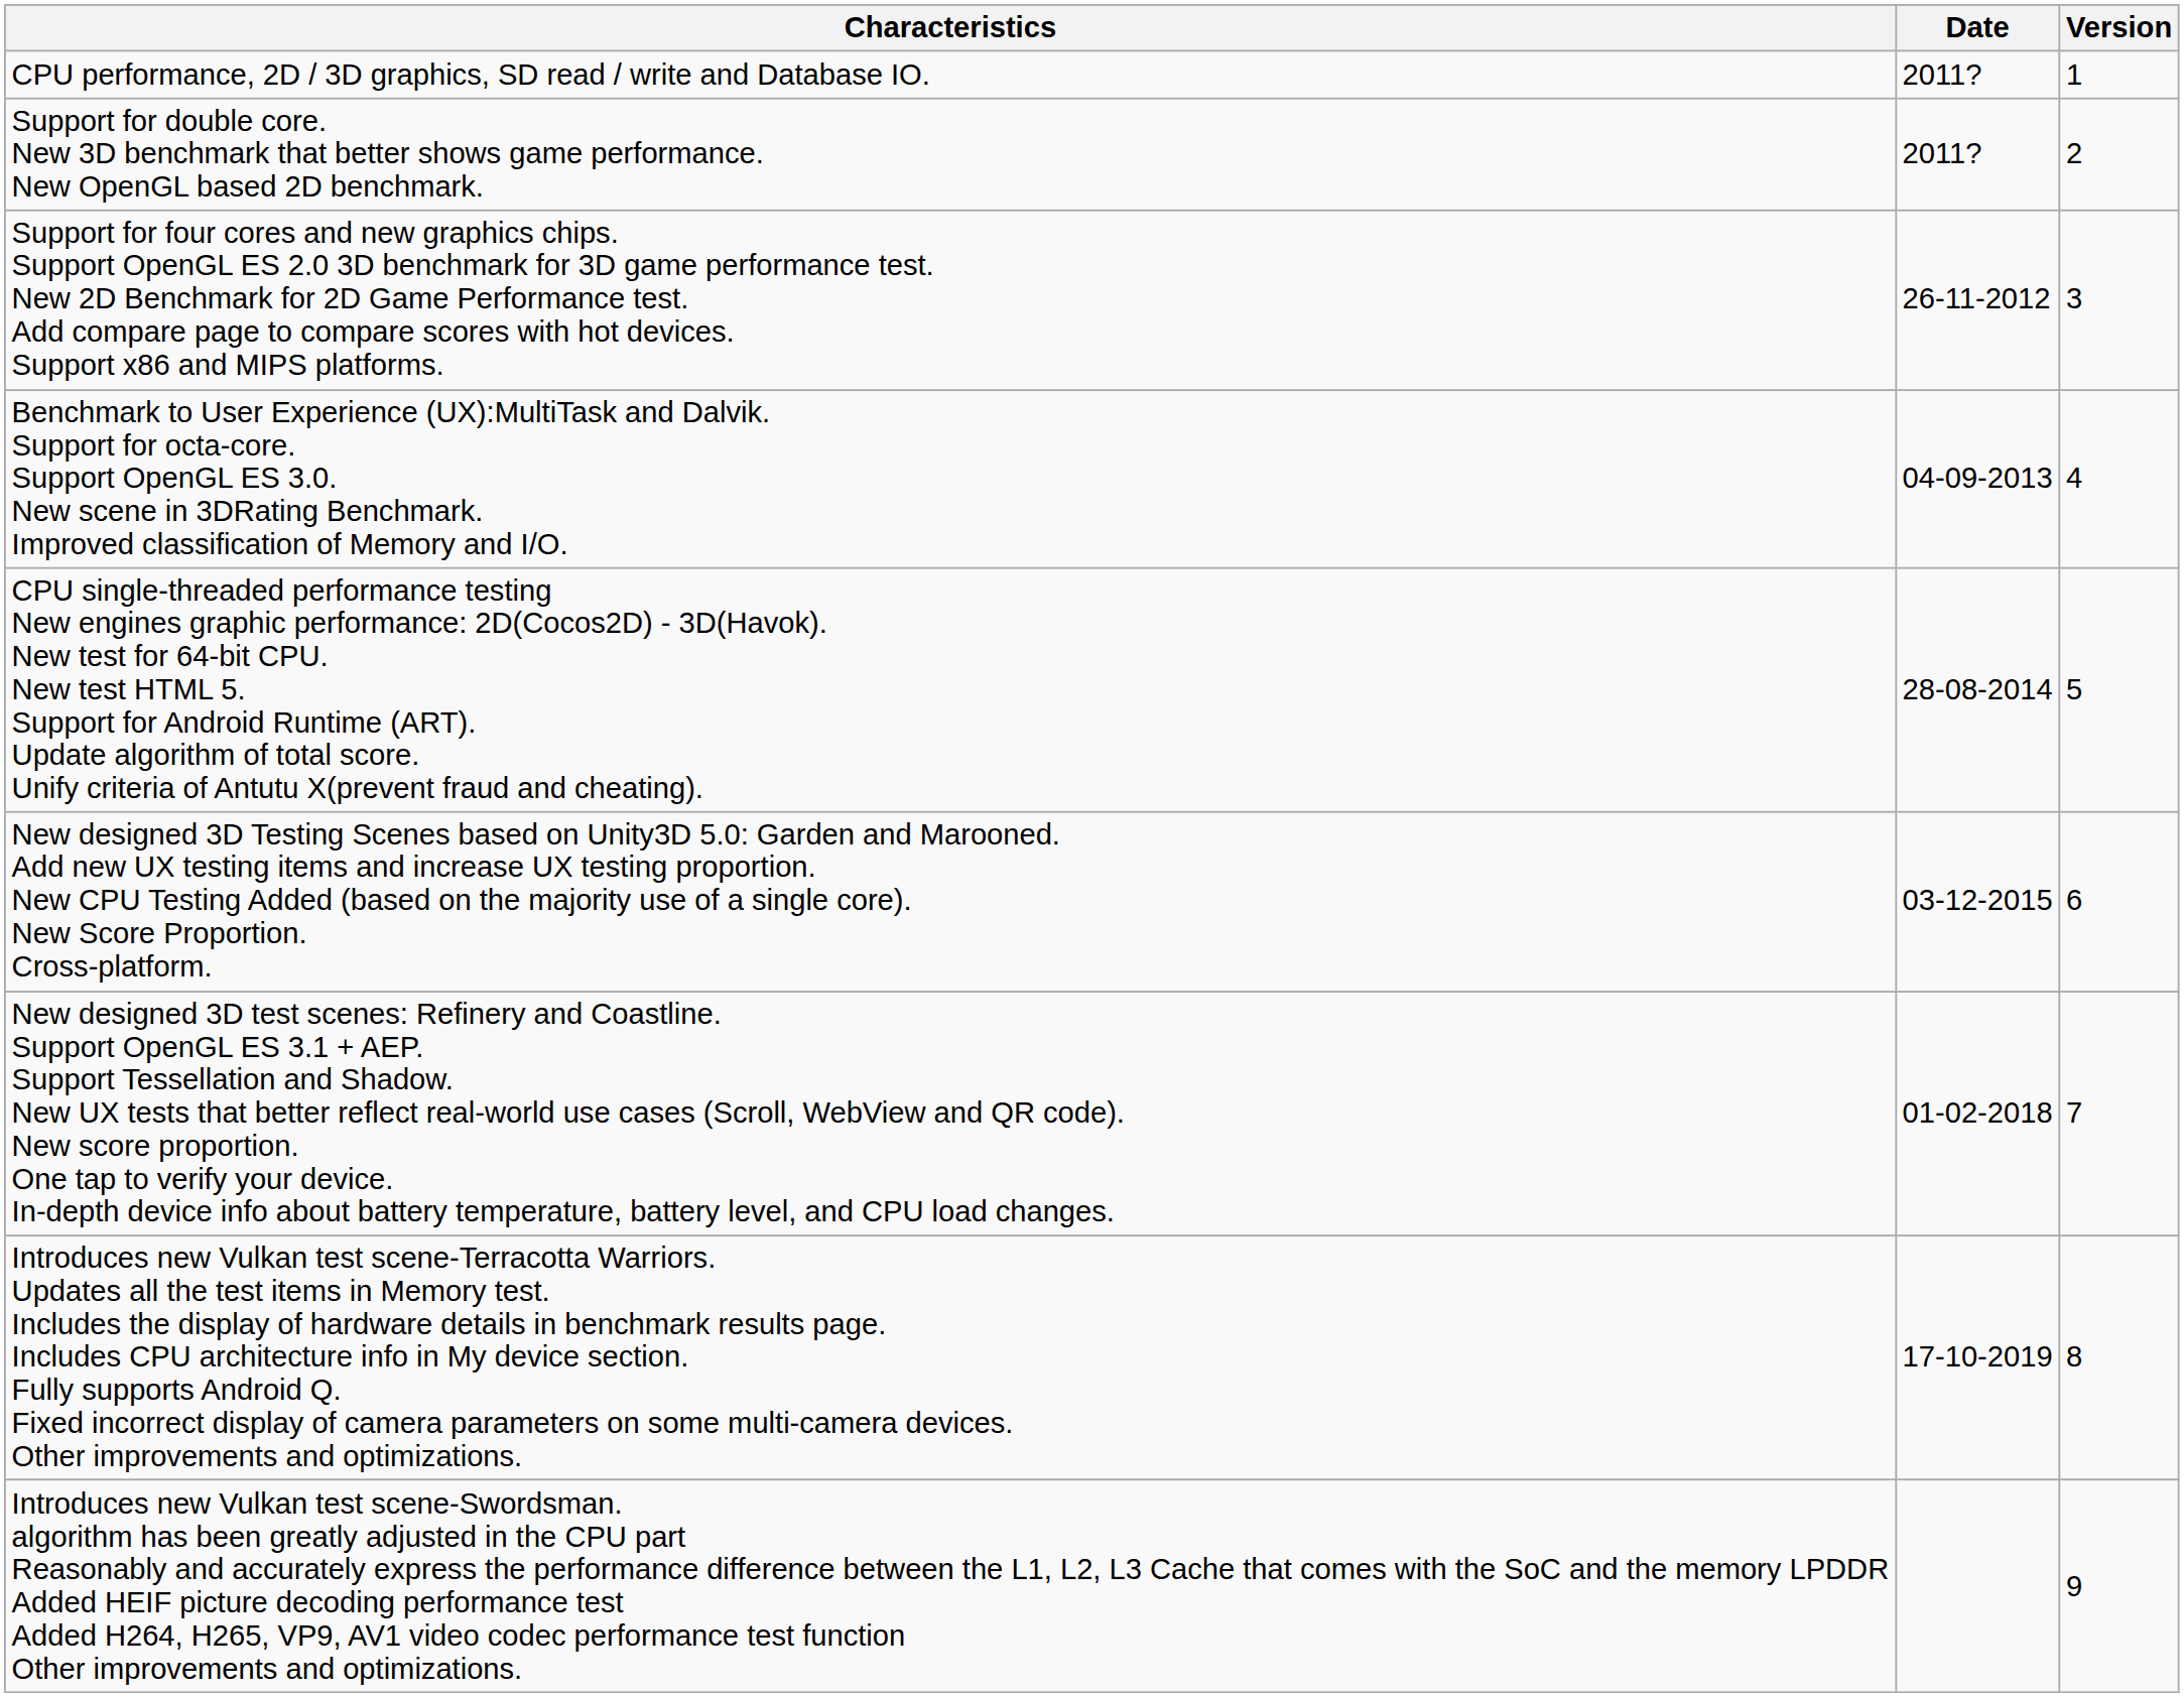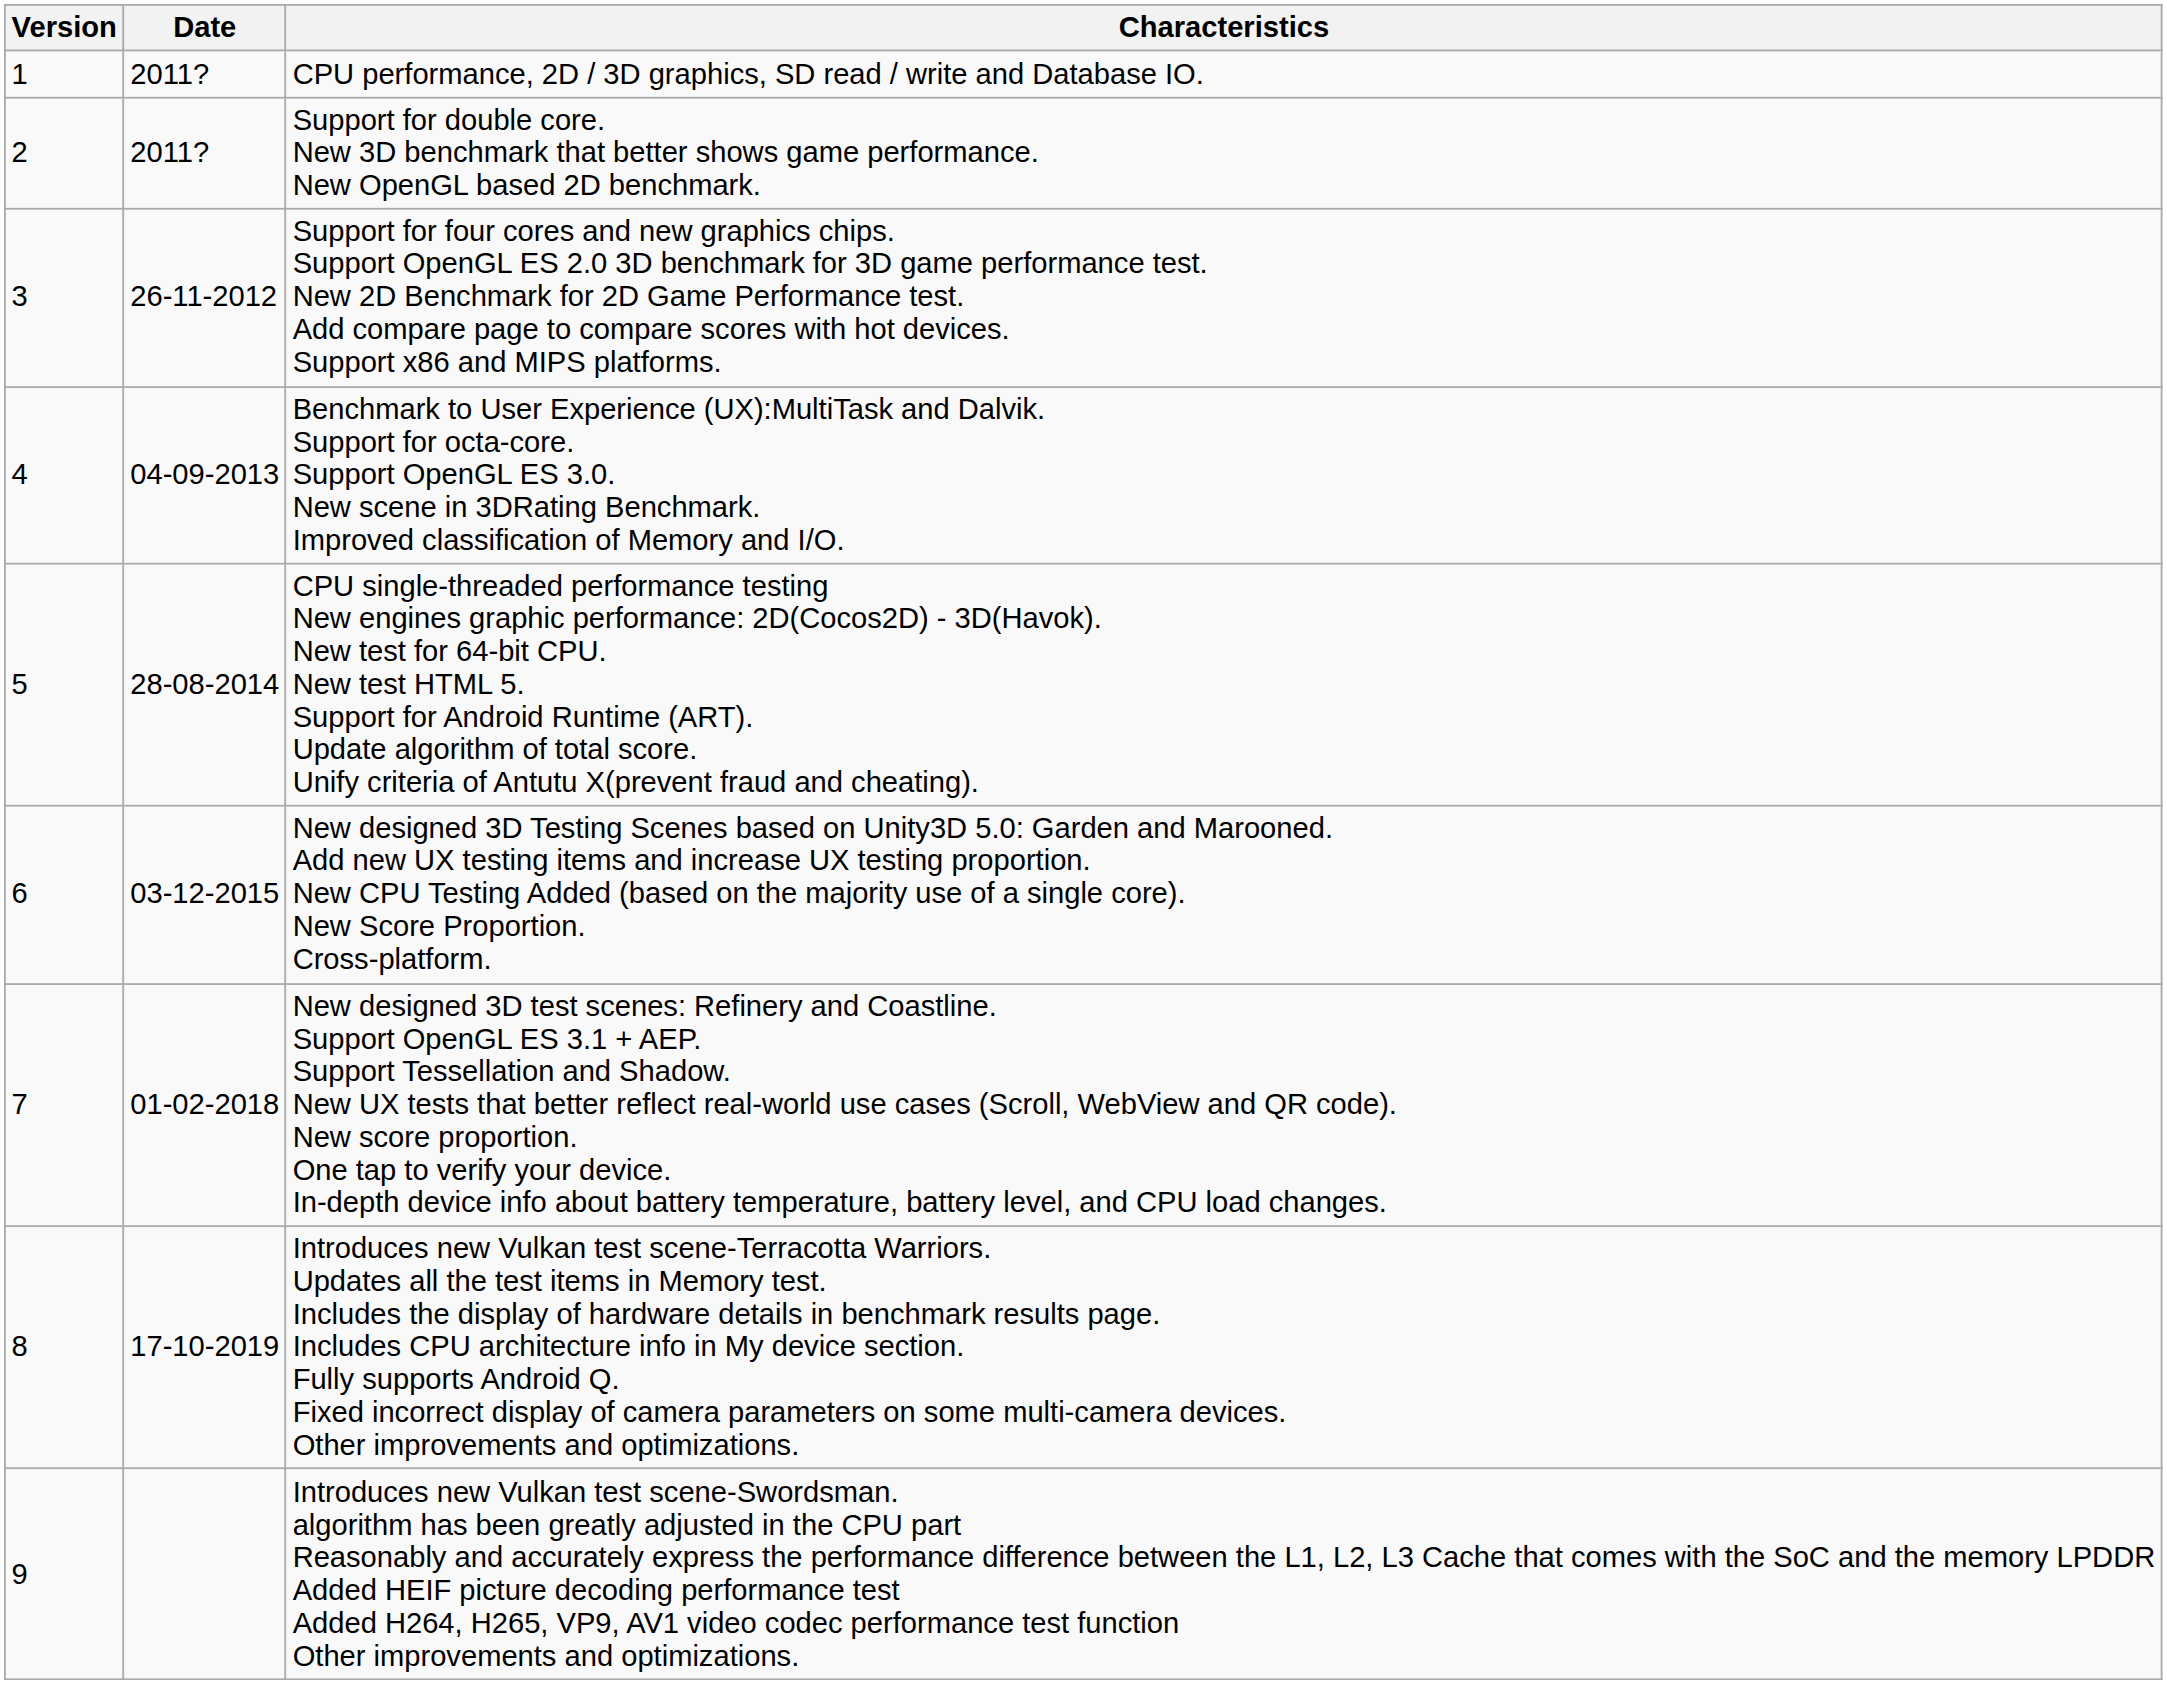columns swapped: Version <-> Characteristics
